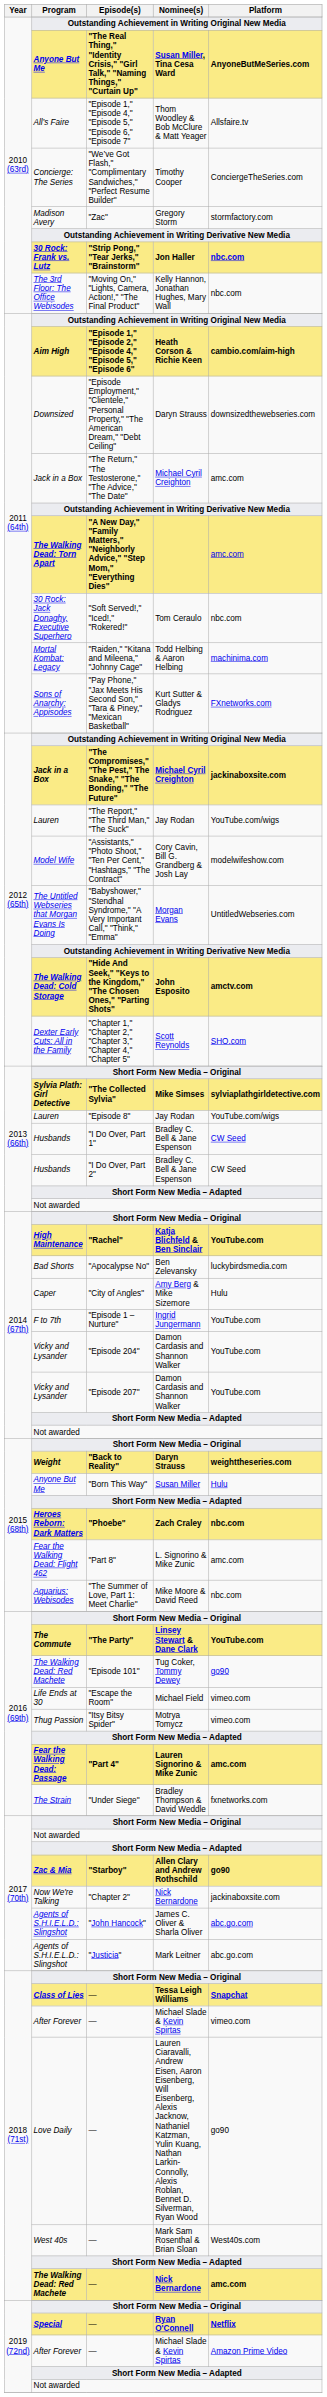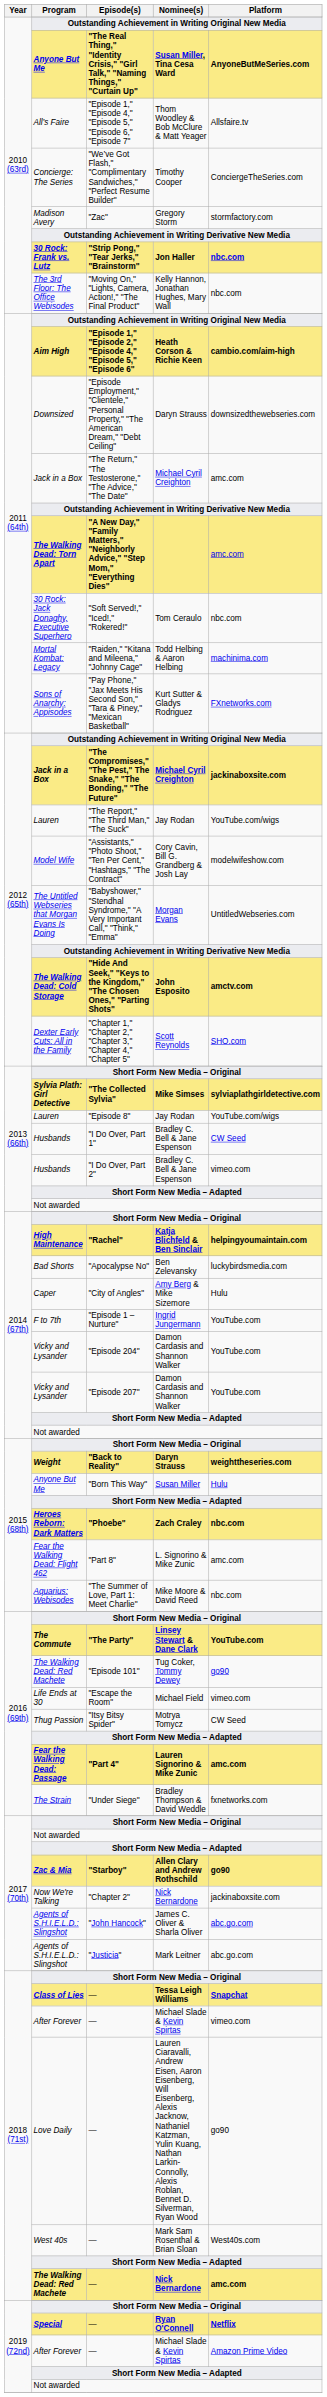"I Do Over, Part 2" | Platform: CW Seed -> vimeo.com
"Rachel" | Platform: YouTube.com -> helpingyoumaintain.com
"Itsy Bitsy Spider" | Platform: vimeo.com -> CW Seed
